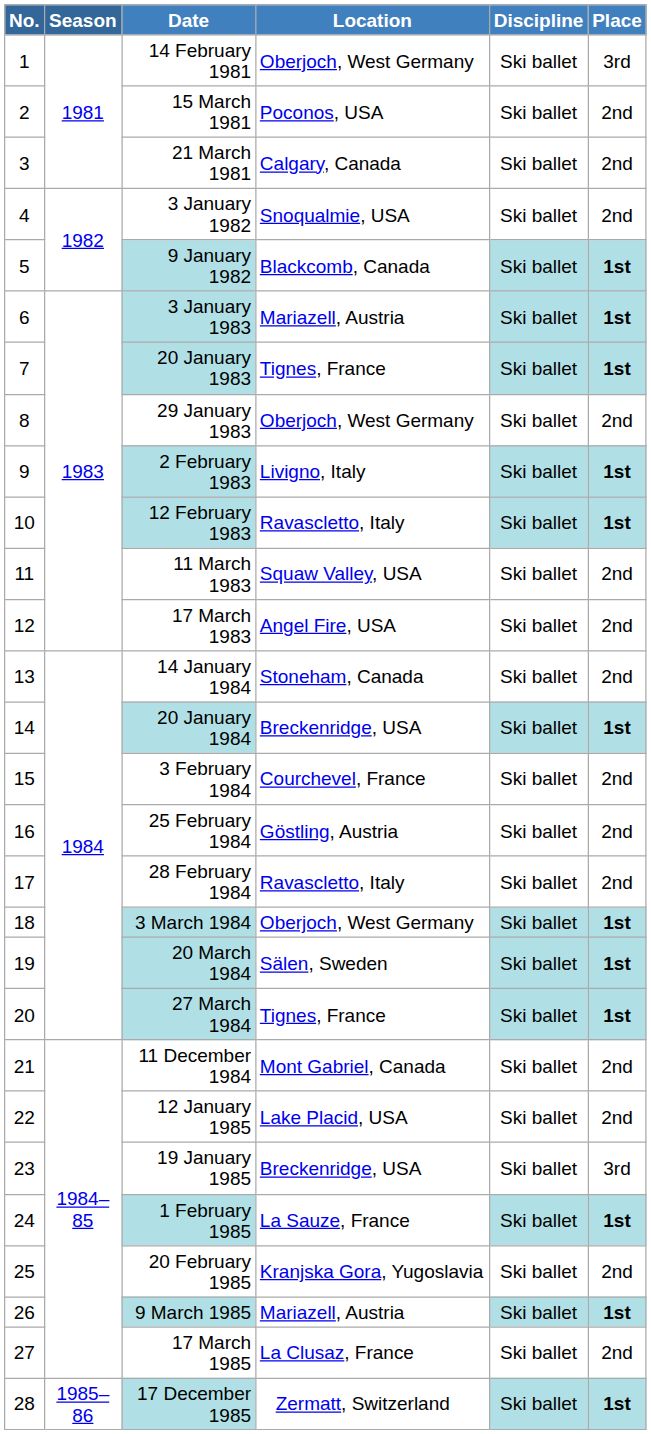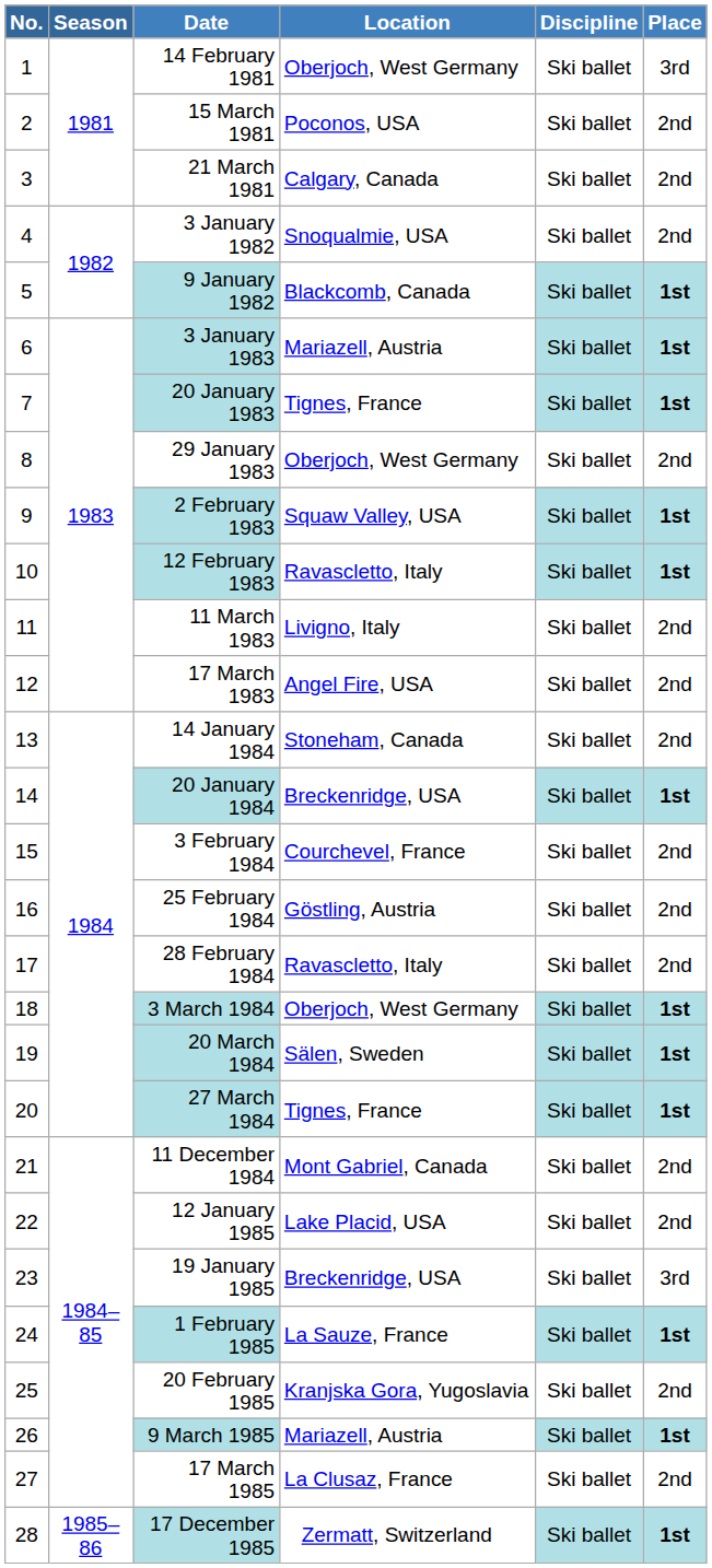2 February 1983 | Location: Livigno, Italy -> Squaw Valley, USA
11 March 1983 | Location: Squaw Valley, USA -> Livigno, Italy
